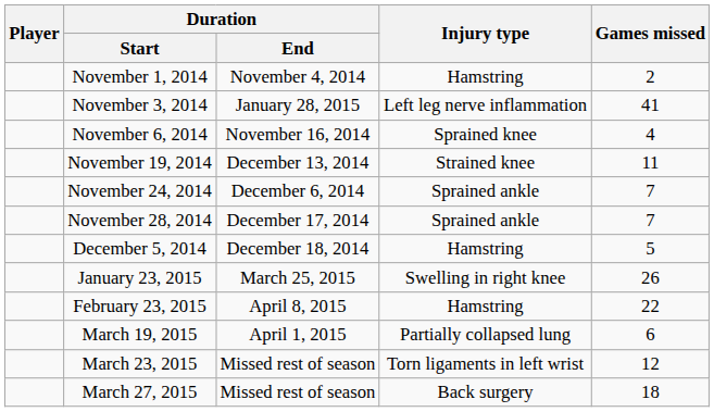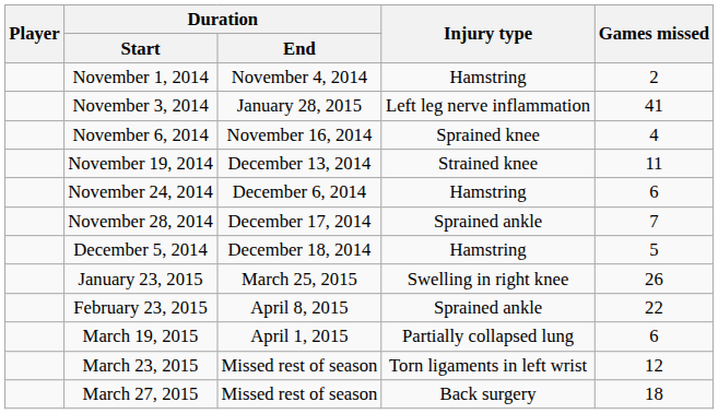November 24, 2014 | Injury type: Sprained ankle -> Hamstring
November 24, 2014 | Games missed: 7 -> 6
February 23, 2015 | Injury type: Hamstring -> Sprained ankle
